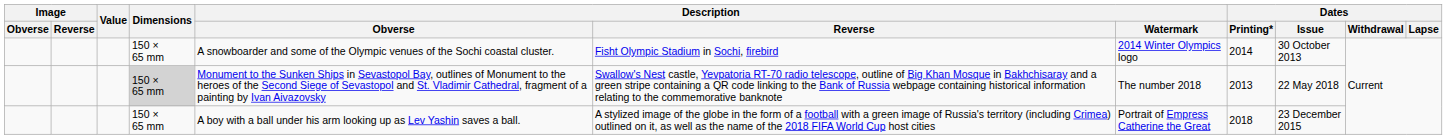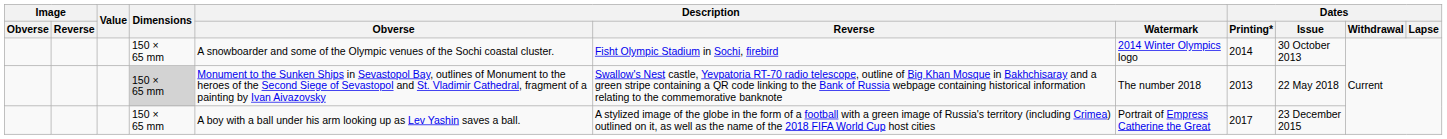row 5 | Dates / Printing*: 2018 -> 2017
